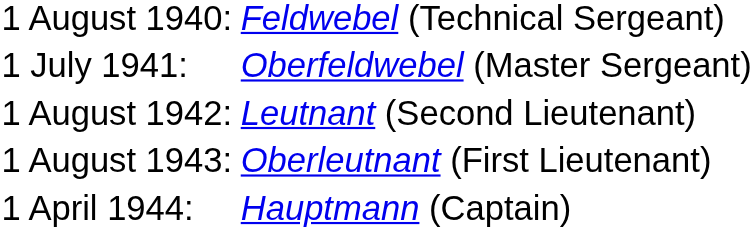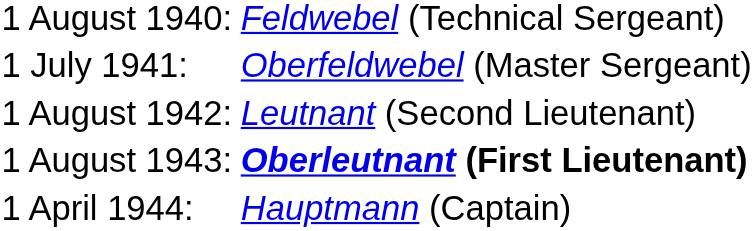1 August 1943: | column 2: normal -> bold
